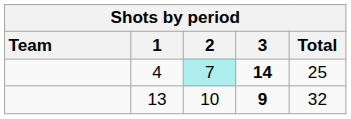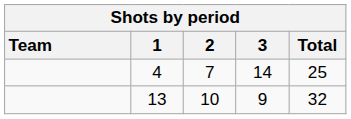4 | 2: paleturquoise background -> no background
4 | 3: bold -> normal
13 | 3: bold -> normal
